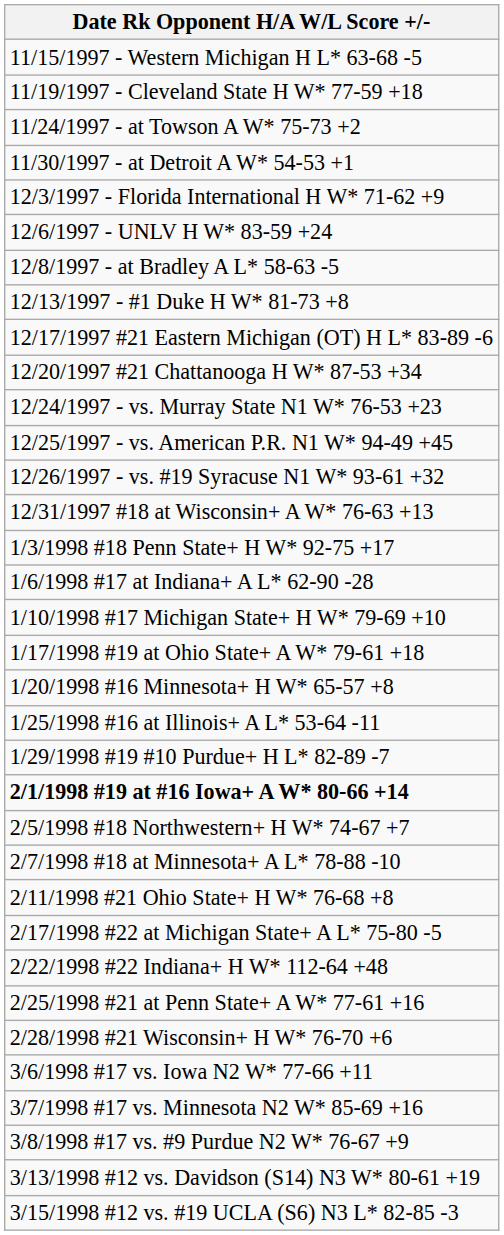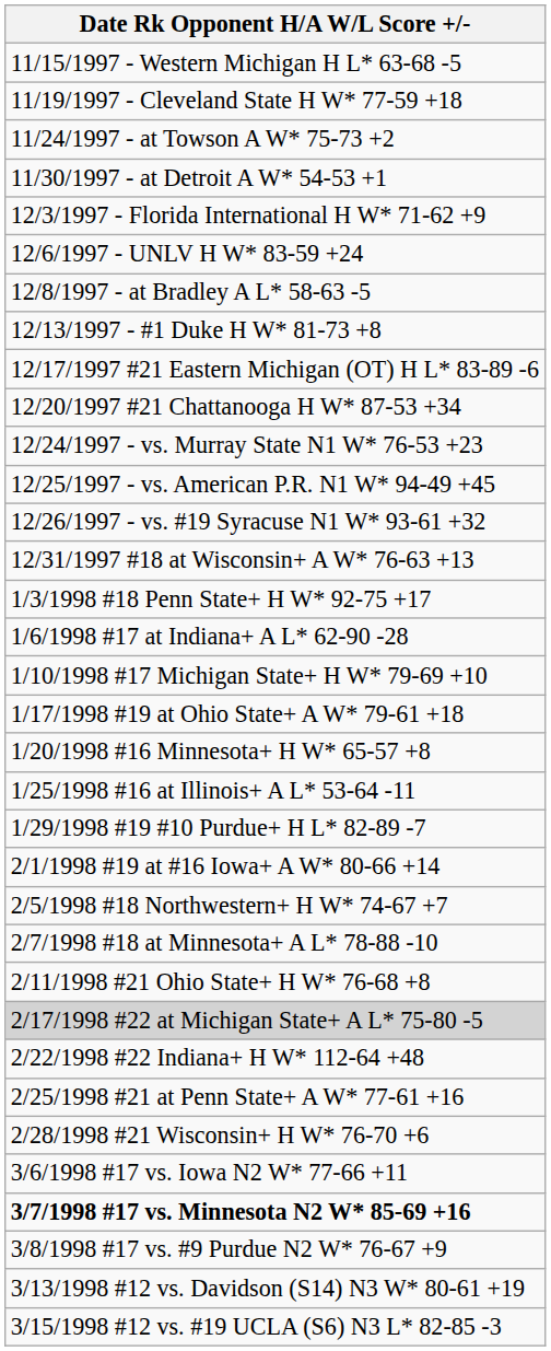row 23 | column 1: bold -> normal
row 27 | column 1: no background -> lightgrey background
row 32 | column 1: normal -> bold
